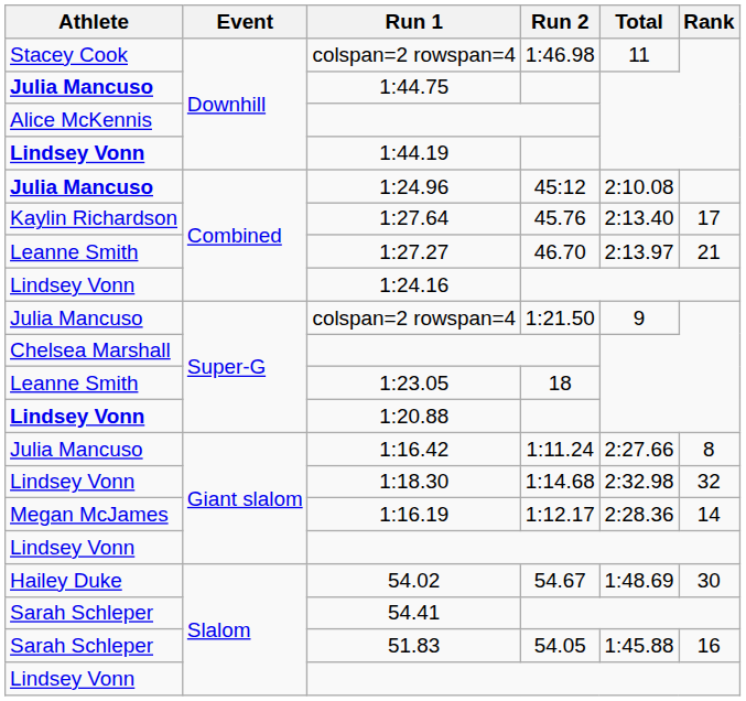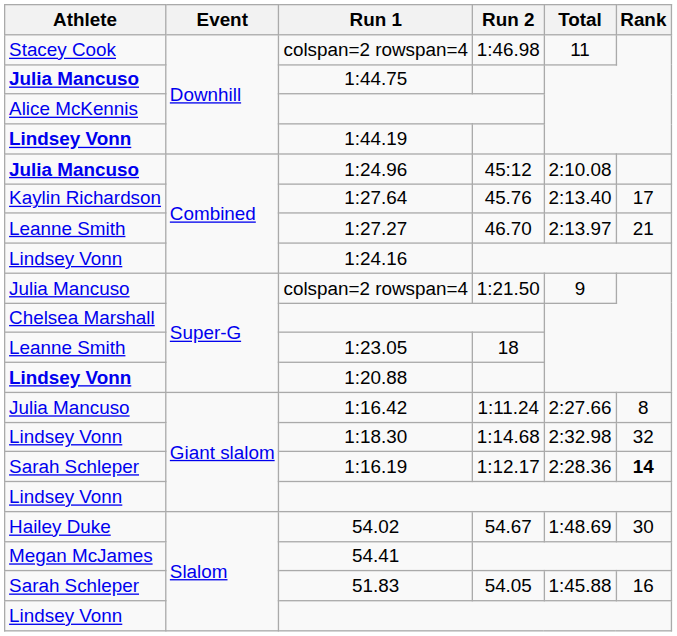1:16.19 | Athlete: Megan McJames -> Sarah Schleper
1:16.19 | Rank: normal -> bold
54.41 | Athlete: Sarah Schleper -> Megan McJames
